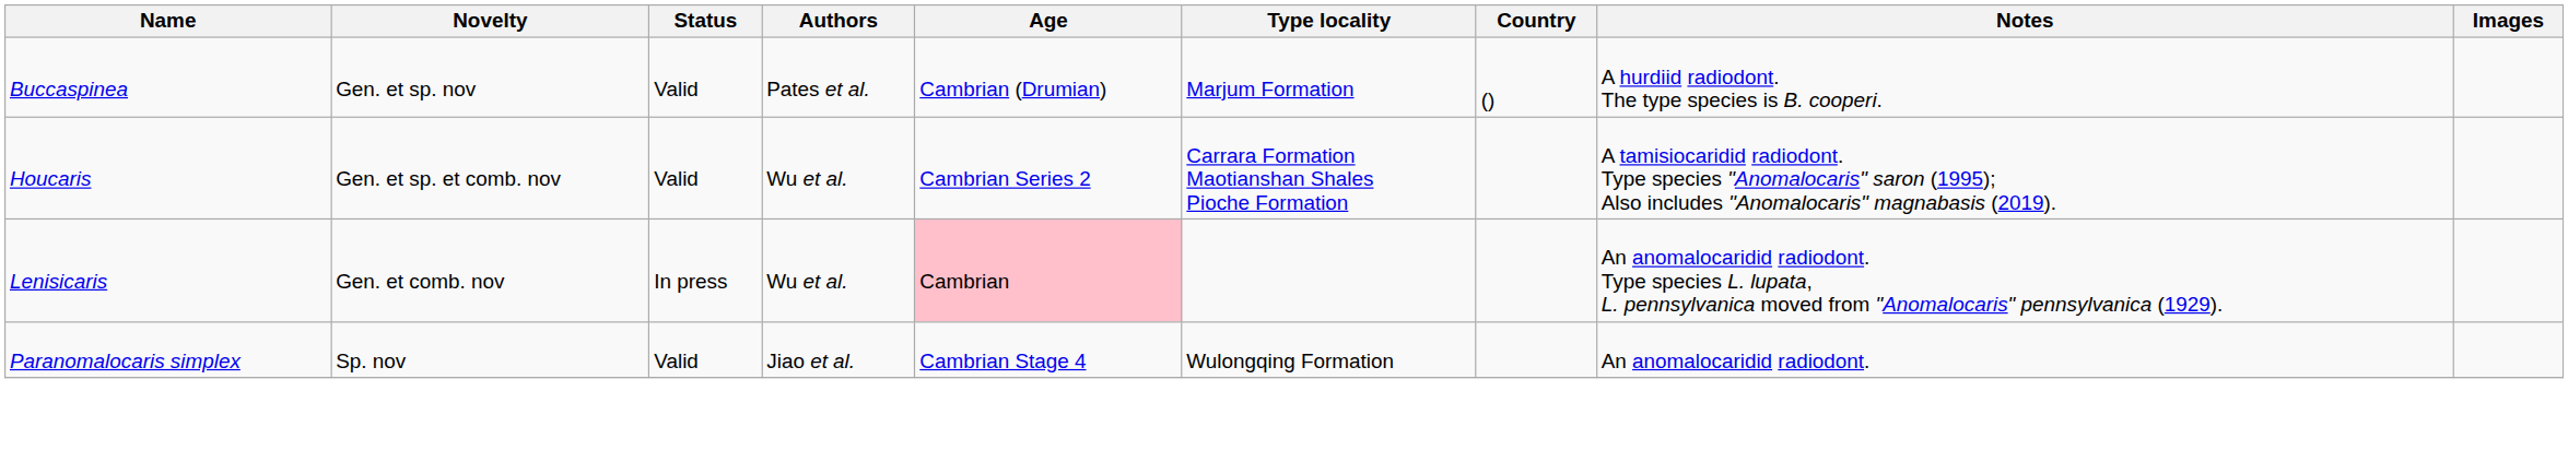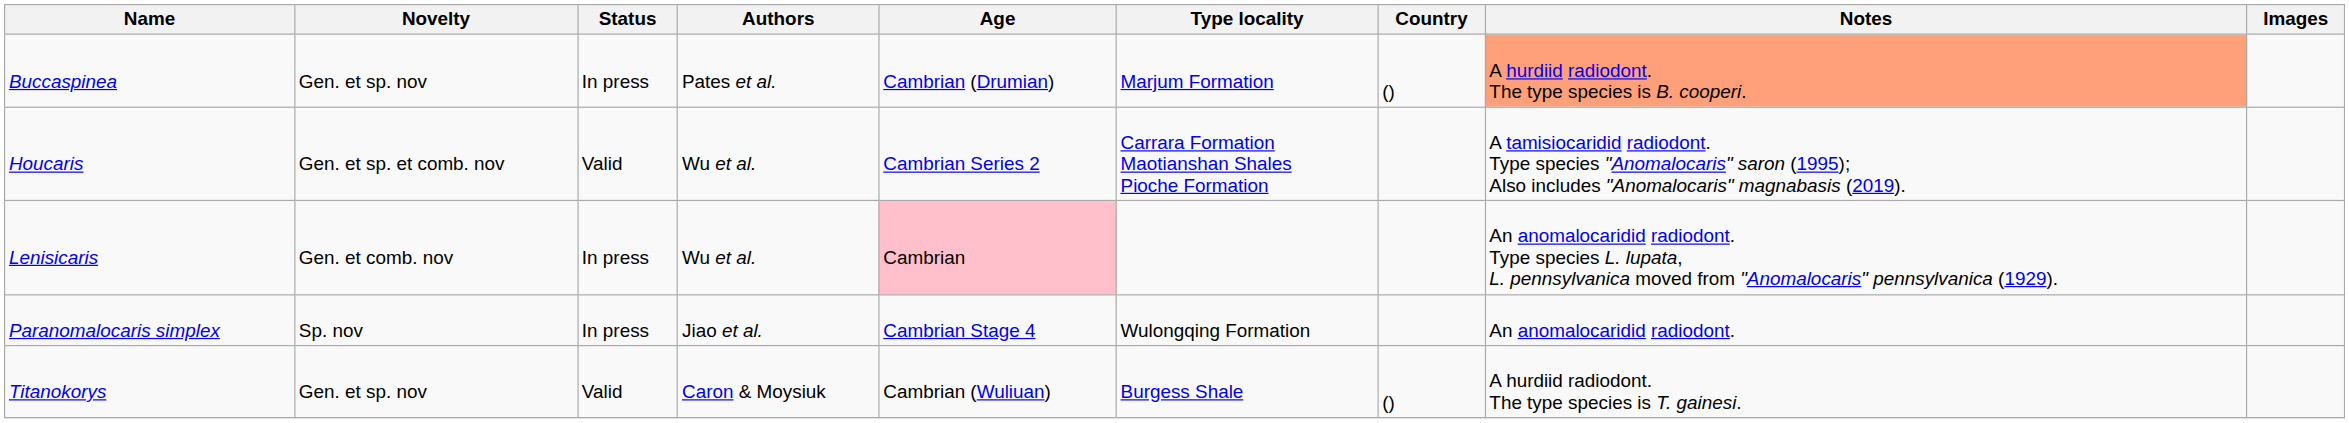Buccaspinea | Status: Valid -> In press
Buccaspinea | Notes: no background -> lightsalmon background
Paranomalocaris simplex | Status: Valid -> In press
+ row: Titanokorys | Gen. et sp. nov | Valid | Caron & Moysiuk | Cambrian (Wuliuan) | Burgess Shale | () | A hurdiid radiodont. The type species is T. gainesi.
